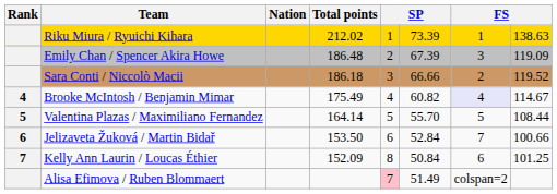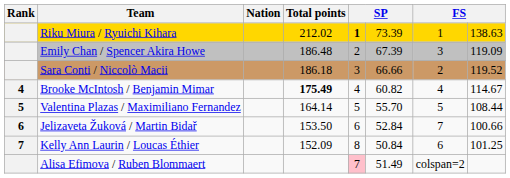Riku Miura / Ryuichi Kihara | column 5: normal -> bold
Brooke McIntosh / Benjamin Mimar | Total points: normal -> bold
Brooke McIntosh / Benjamin Mimar | column 7: lavender background -> no background
